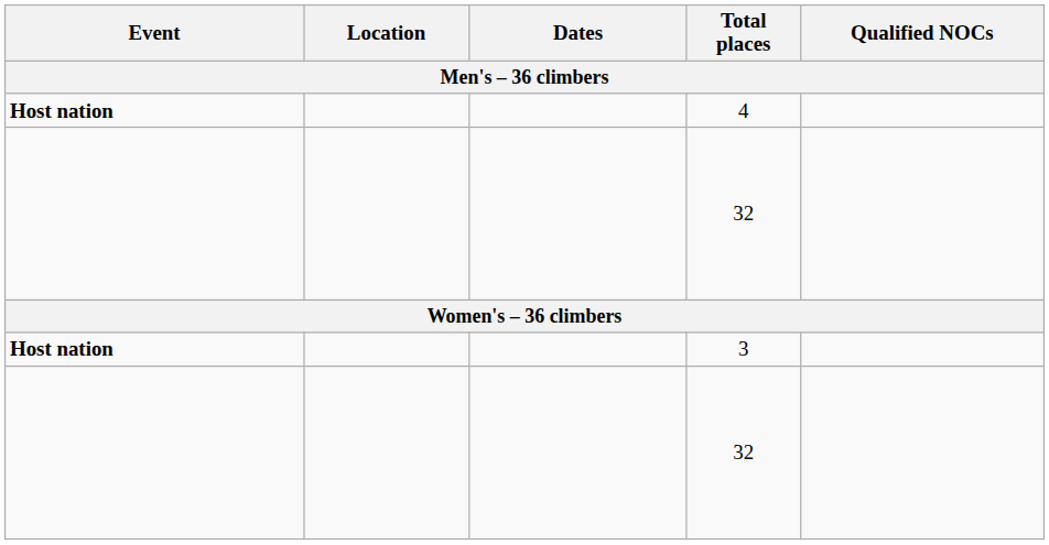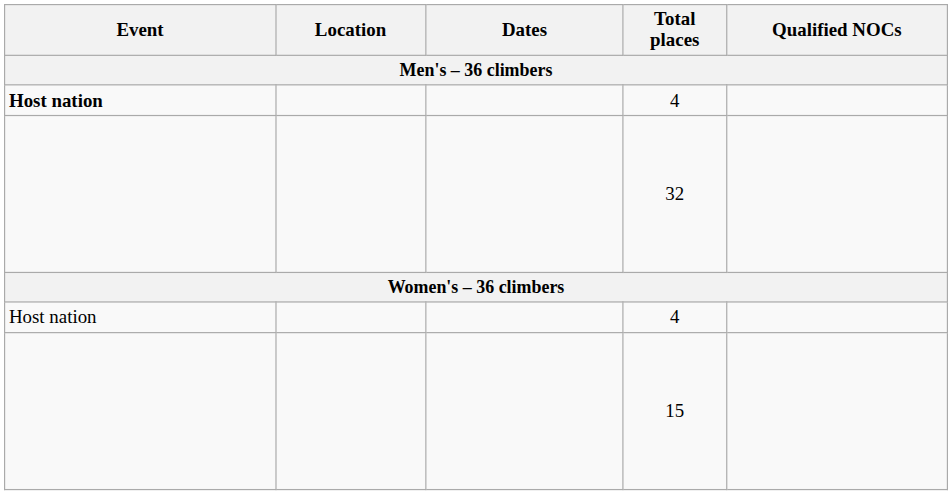row 6 | Event: bold -> normal
row 6 | Total places: 3 -> 4
row 7 | Total places: 32 -> 15
